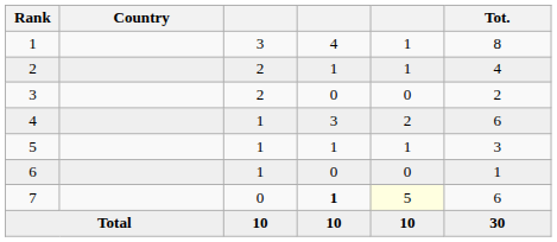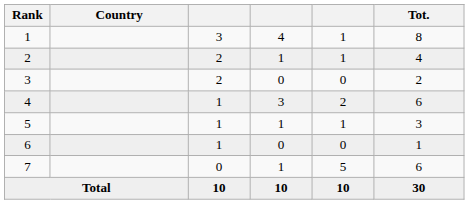7 | column 4: bold -> normal
7 | column 5: lightyellow background -> no background
